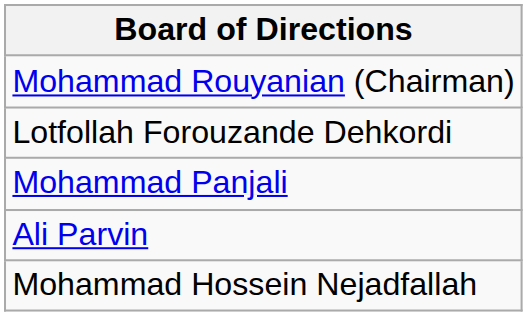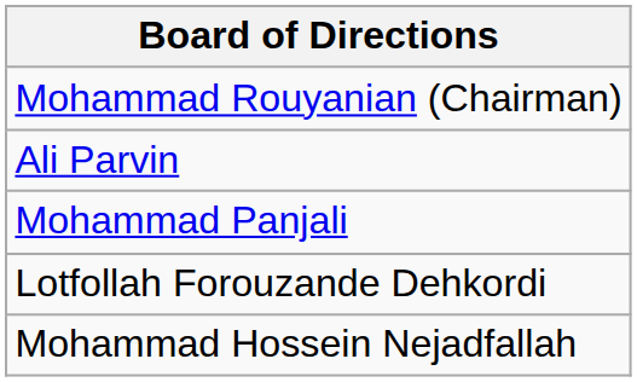row 3 | column 1: Lotfollah Forouzande Dehkordi -> Ali Parvin
row 5 | column 1: Ali Parvin -> Lotfollah Forouzande Dehkordi
